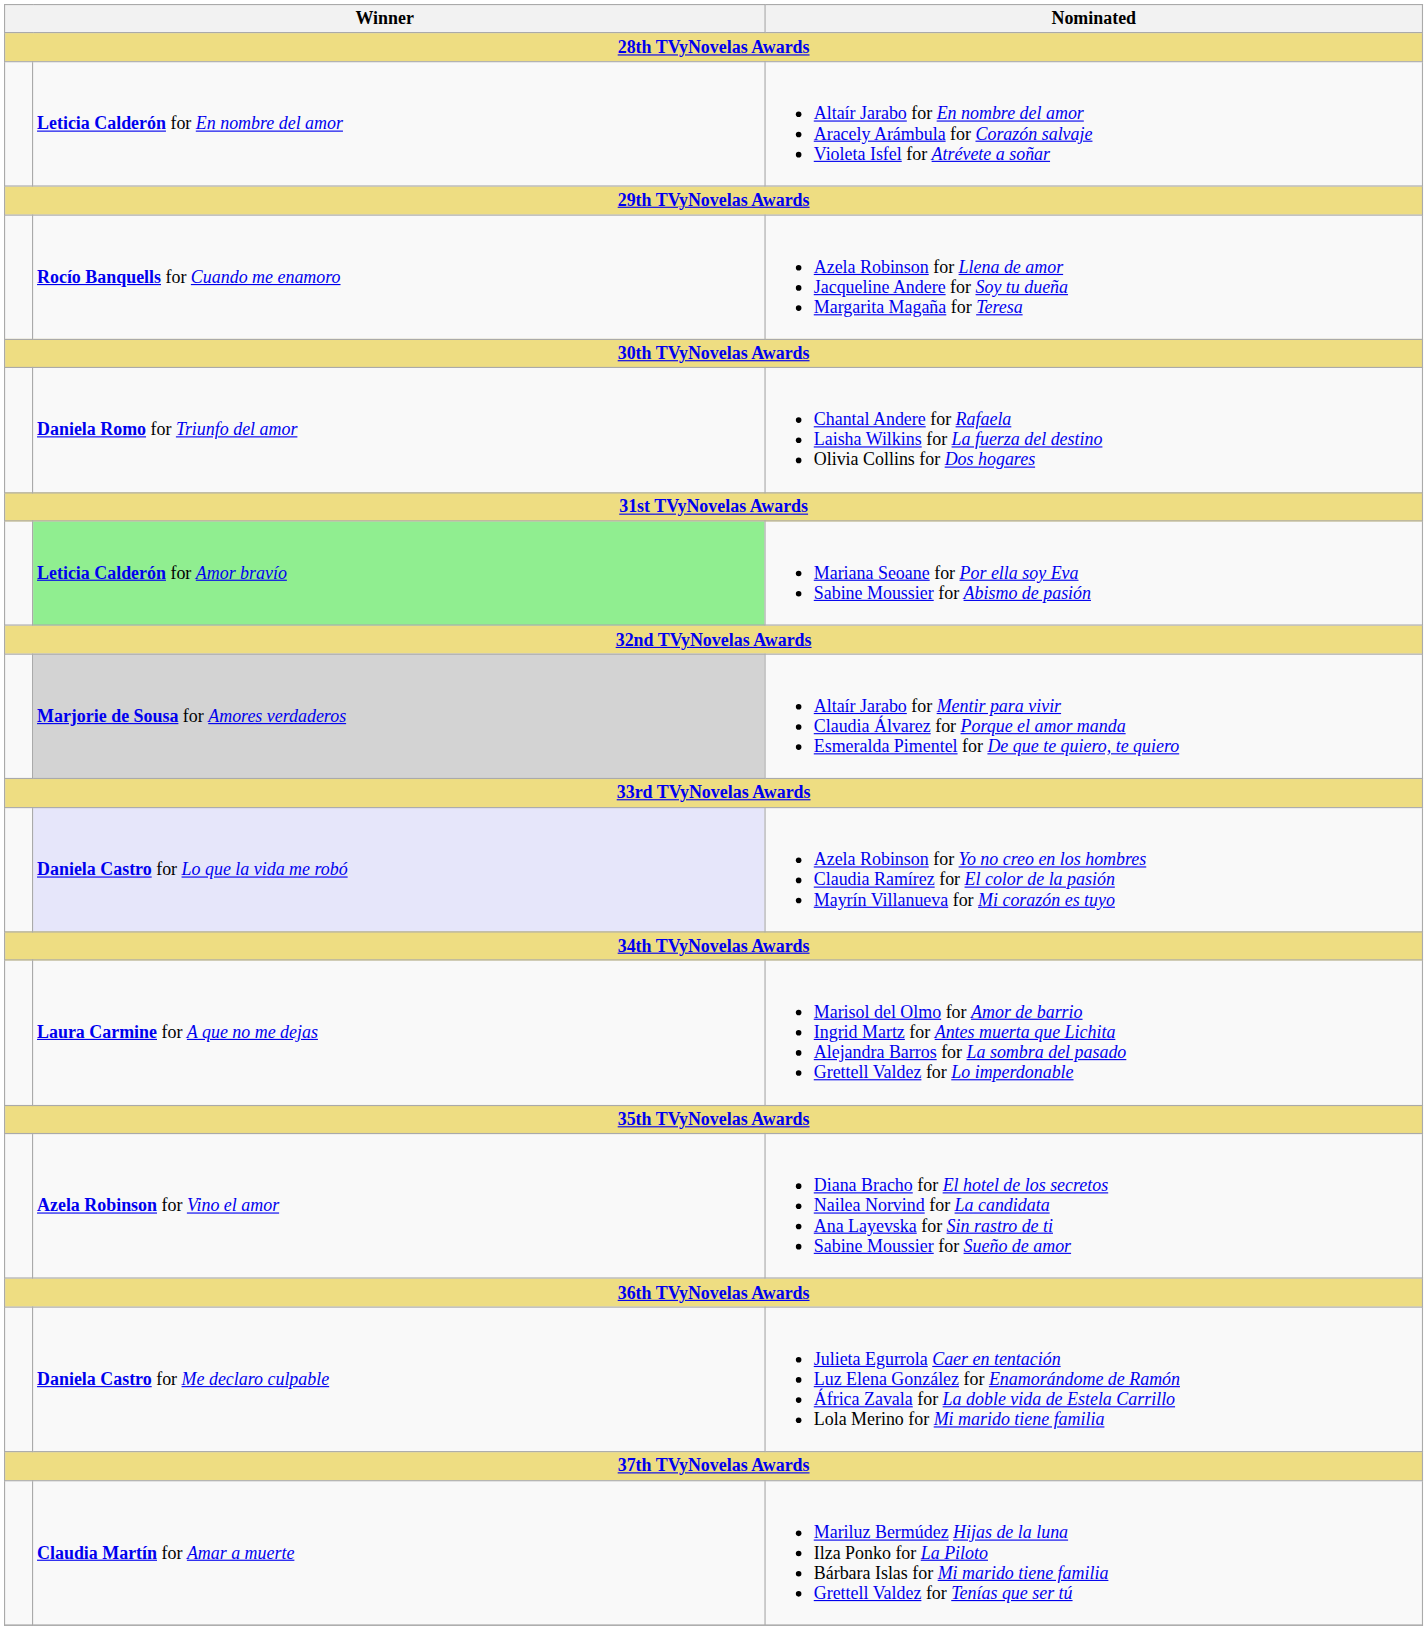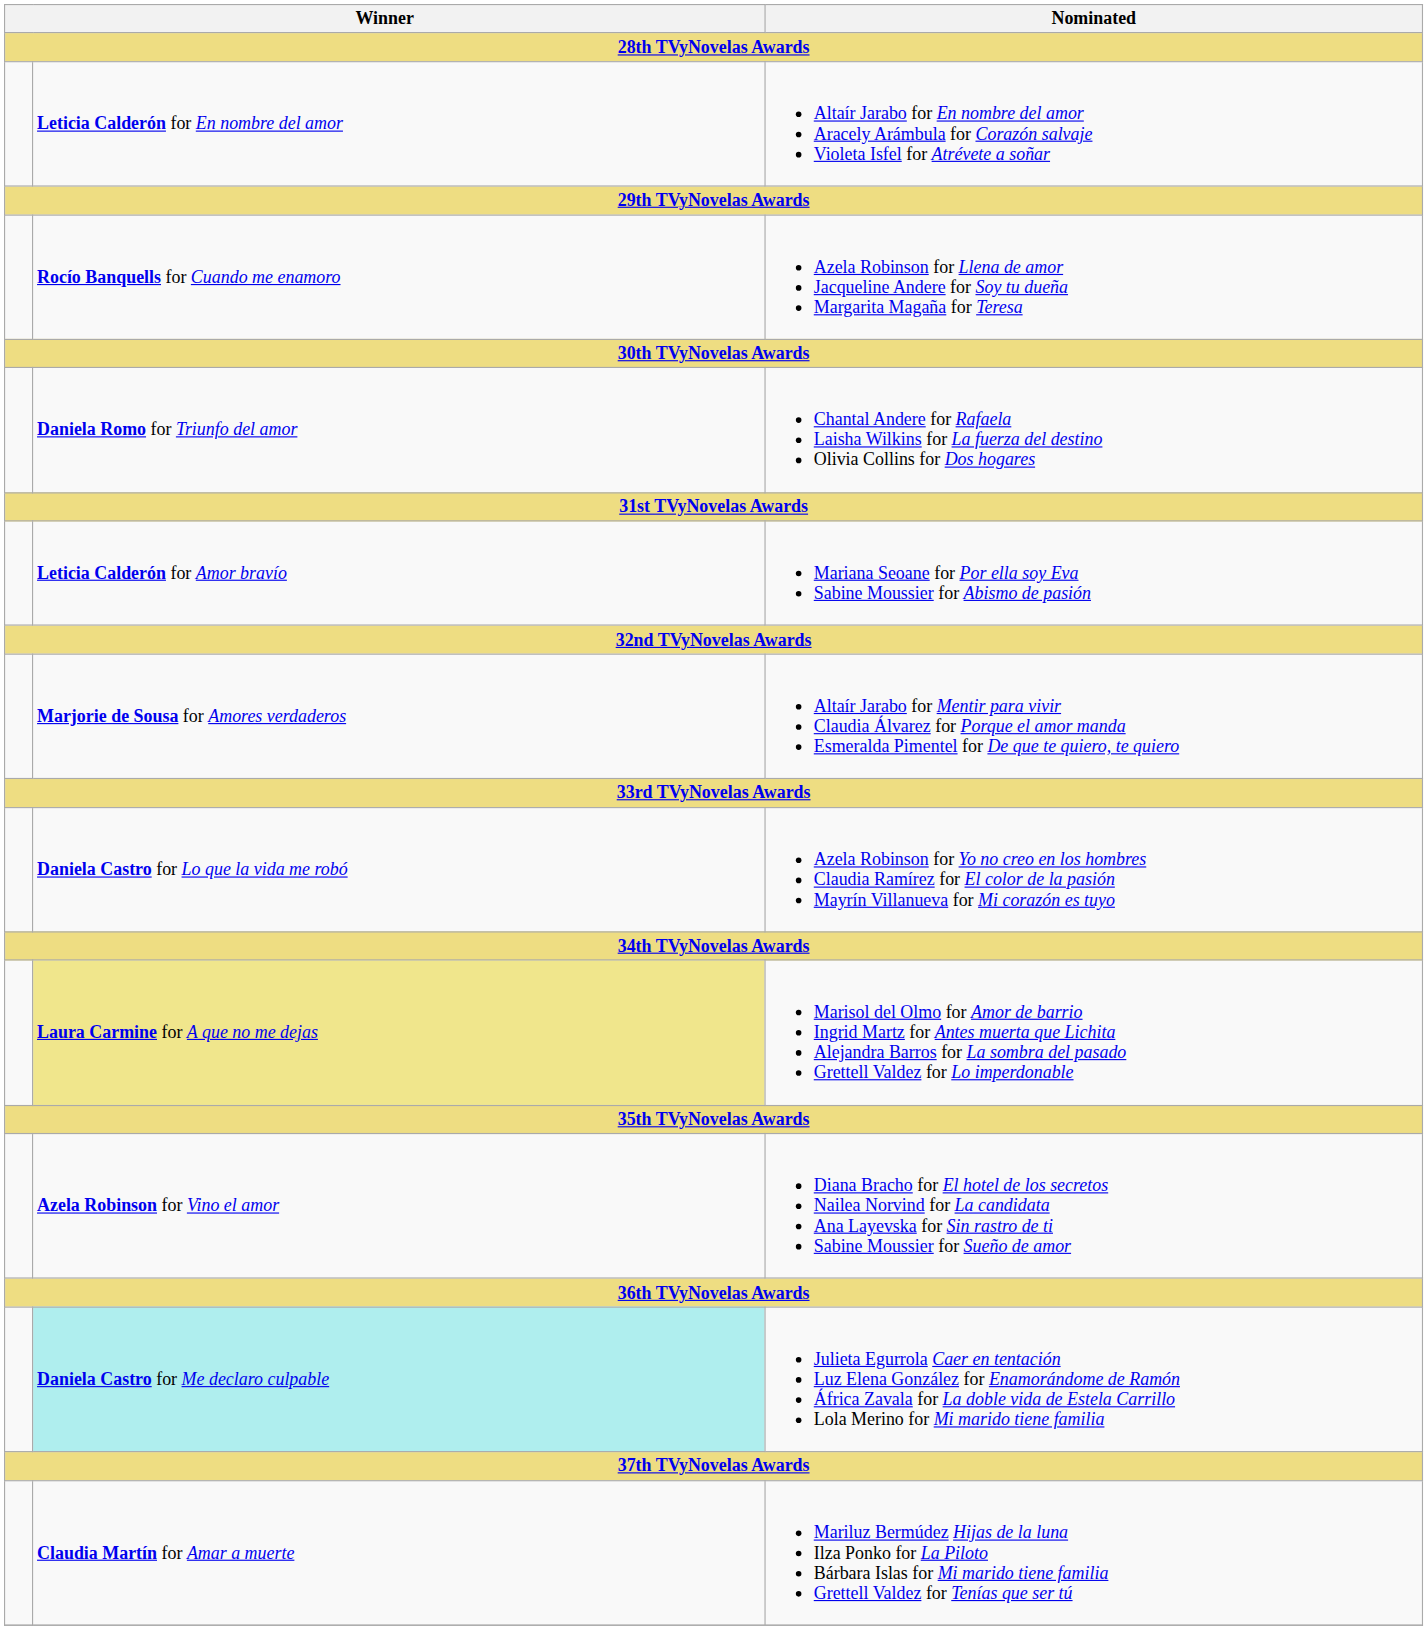Leticia Calderón for Amor bravío | column 2: lightgreen background -> no background
Marjorie de Sousa for Amores verdaderos | column 2: lightgrey background -> no background
Daniela Castro for Lo que la vida me robó | column 2: lavender background -> no background
Laura Carmine for A que no me dejas | column 2: no background -> khaki background
Daniela Castro for Me declaro culpable | column 2: no background -> paleturquoise background
